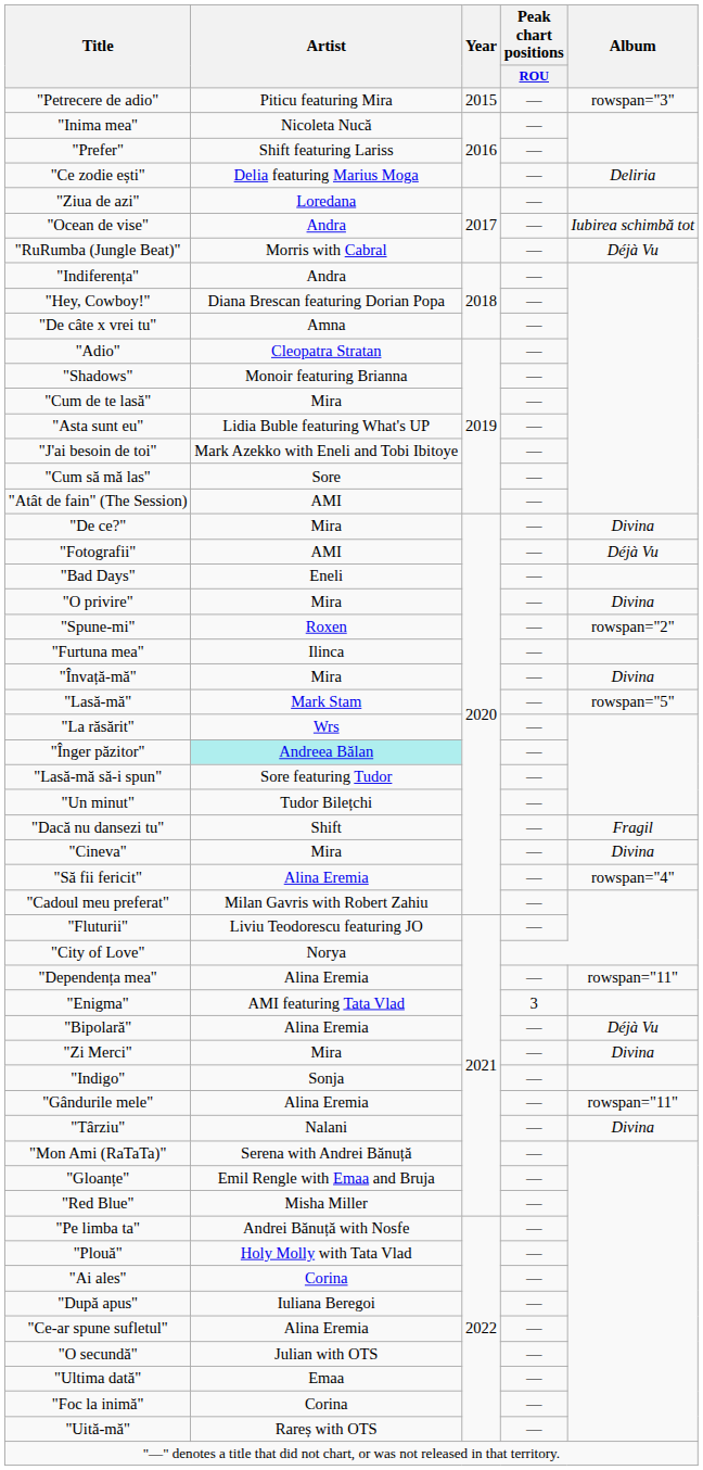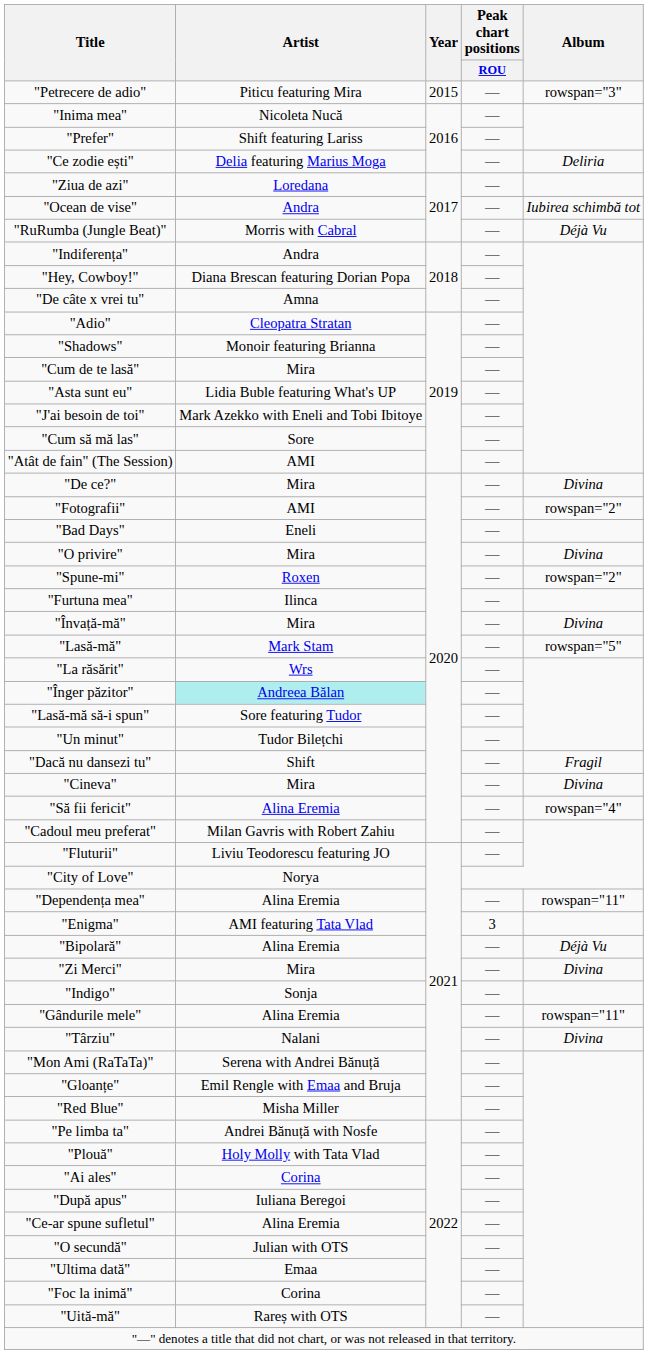"Fotografii" | Album: Déjà Vu -> rowspan="2"
